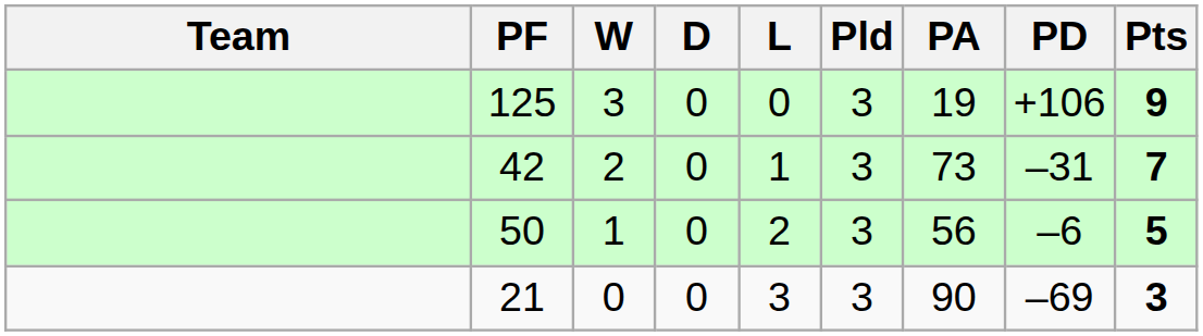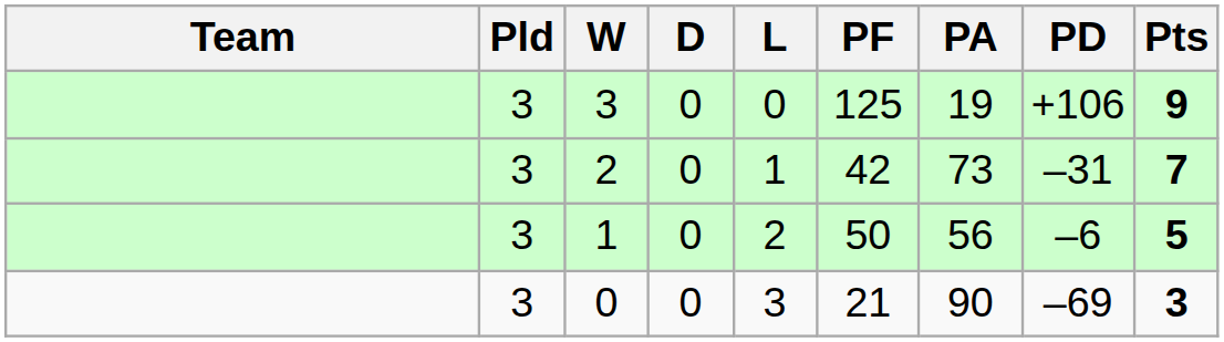columns swapped: Pld <-> PF
